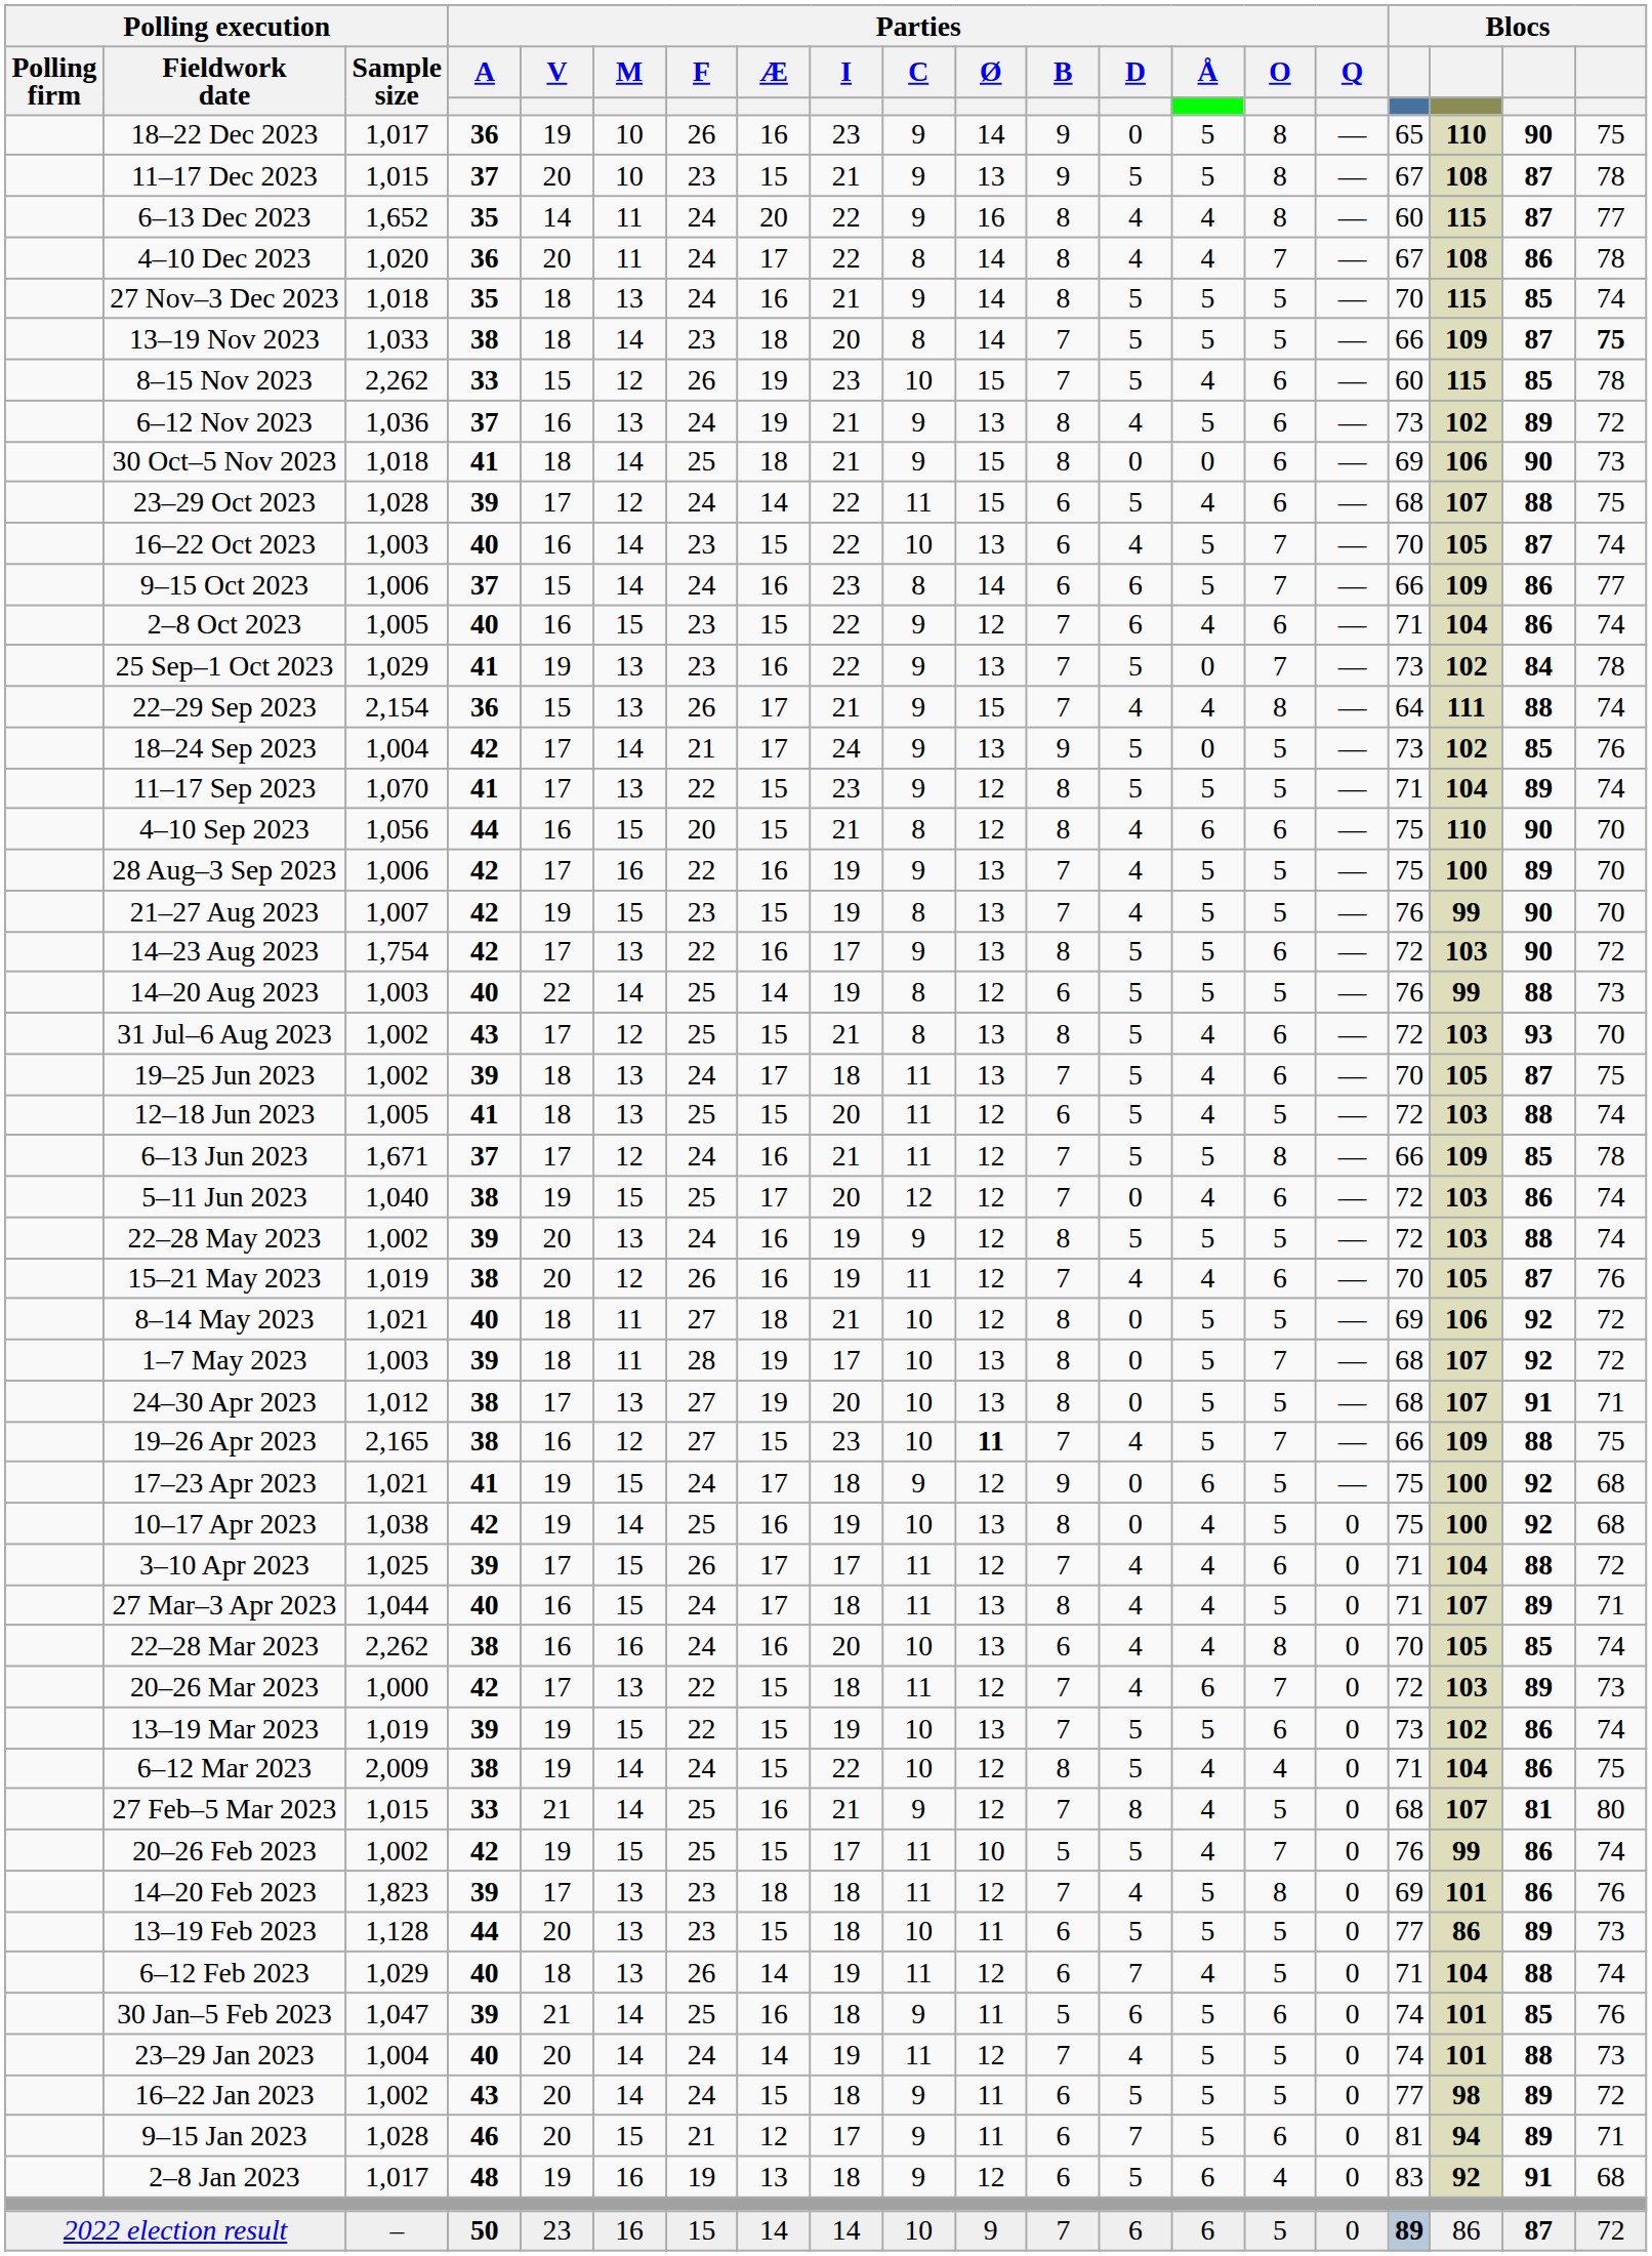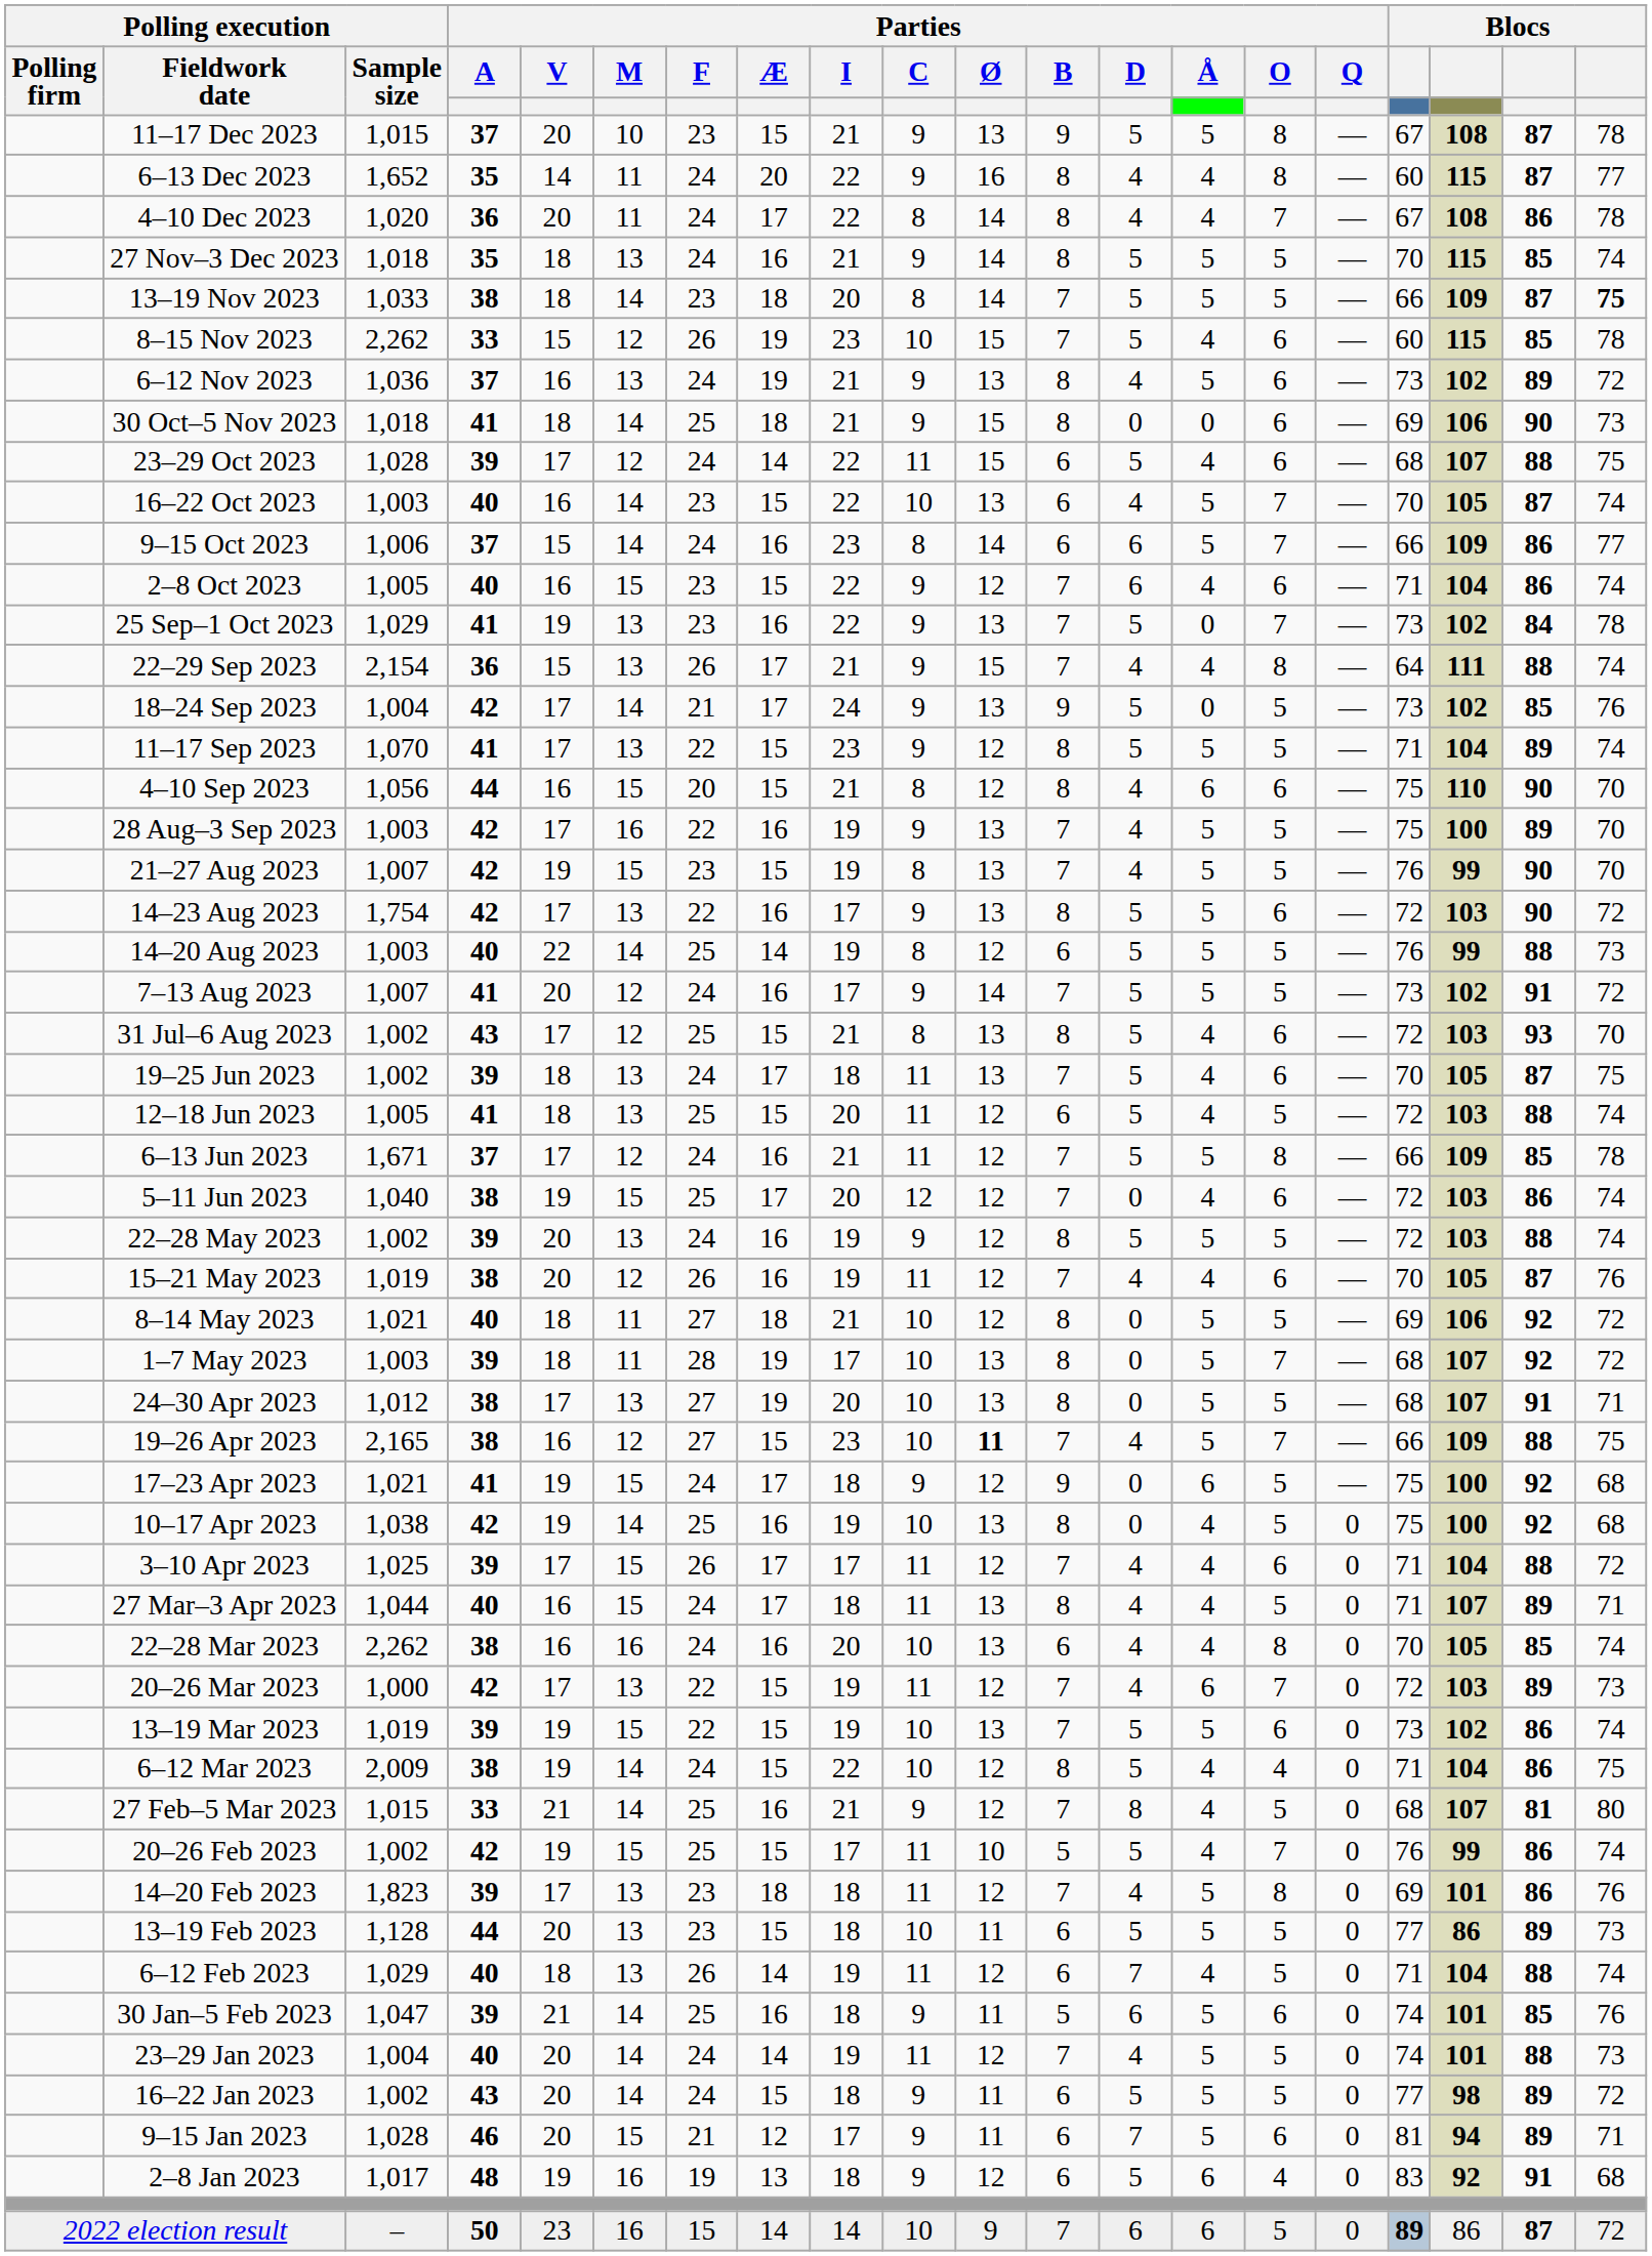- row: 18–22 Dec 2023 | 1,017 | 36 | 19 | 10 | 26 | 16 | 23 | 9 | 14 | 9 | 0 | 5 | 8 | — | 65 | 110 | 90 | 75
28 Aug–3 Sep 2023 | Polling execution / Sample size: 1,006 -> 1,003
+ row: 7–13 Aug 2023 | 1,007 | 41 | 20 | 12 | 24 | 16 | 17 | 9 | 14 | 7 | 5 | 5 | 5 | — | 73 | 102 | 91 | 72
20–26 Mar 2023 | Parties / I: 18 -> 19
